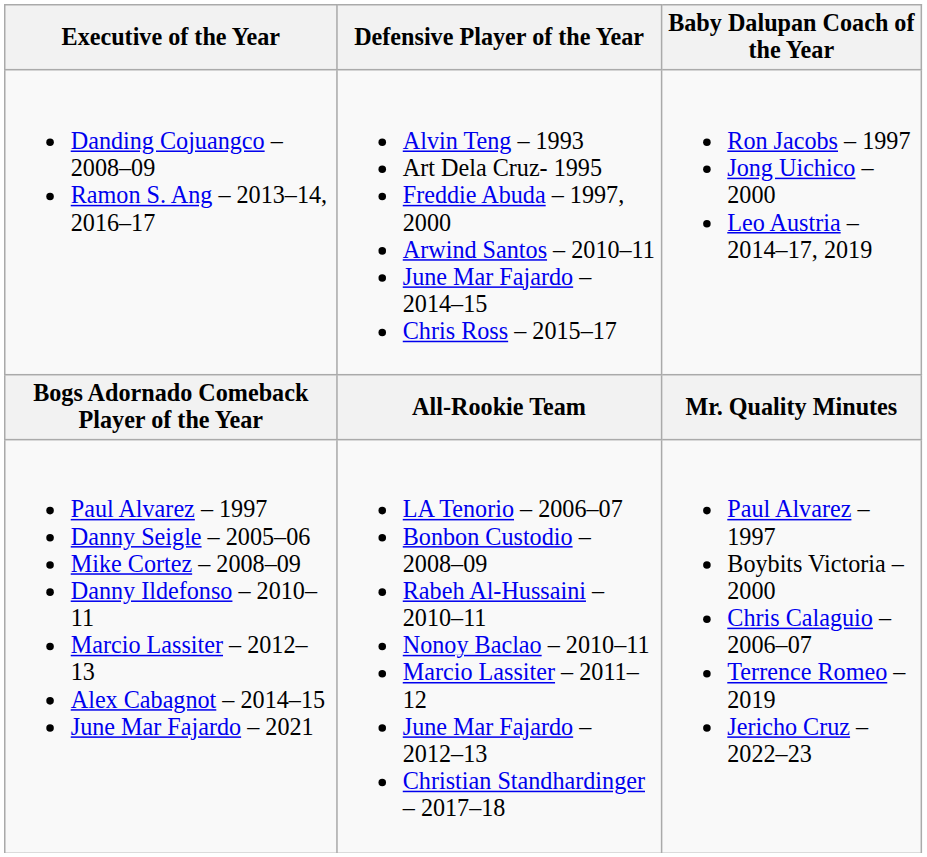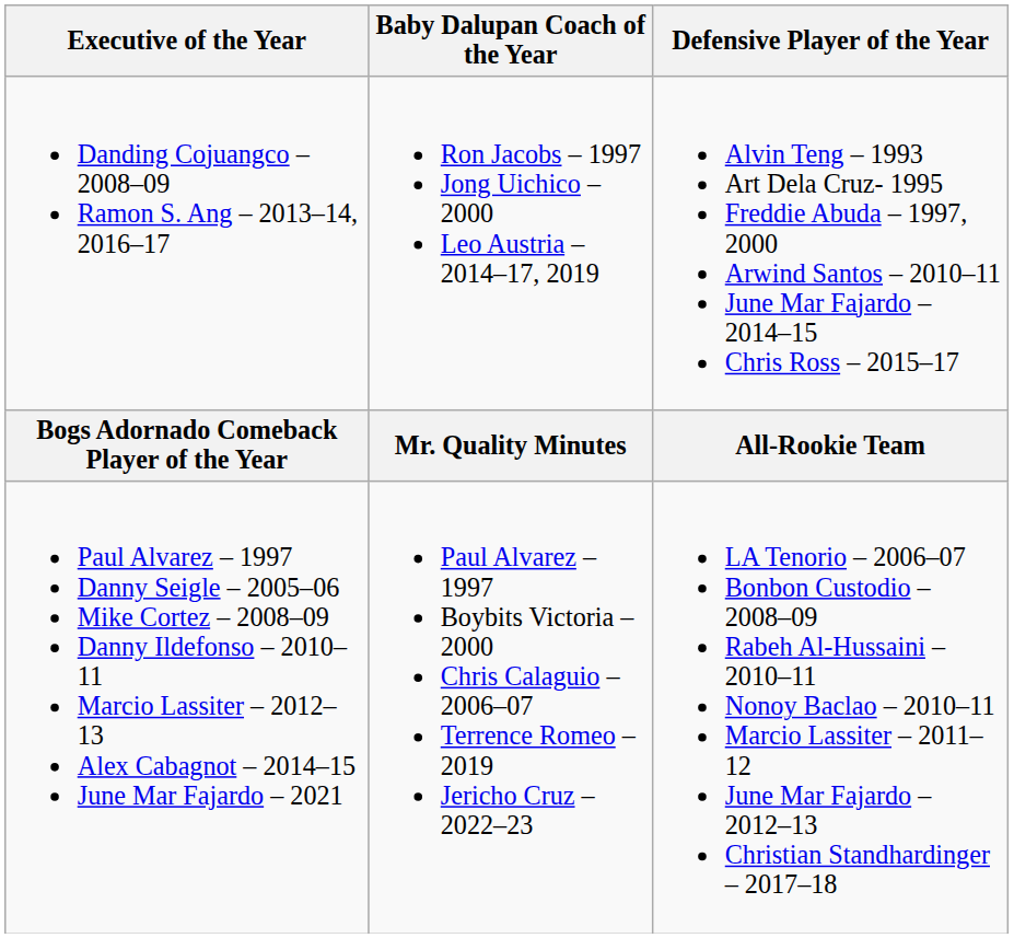columns swapped: Baby Dalupan Coach of the Year <-> Defensive Player of the Year
